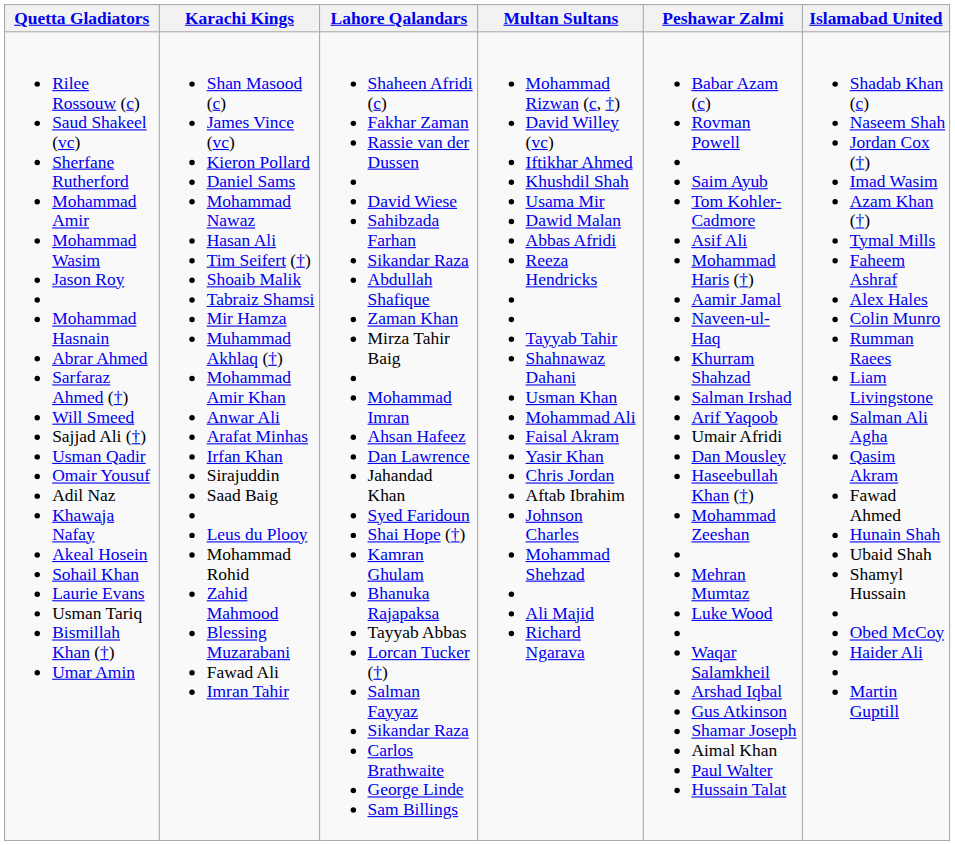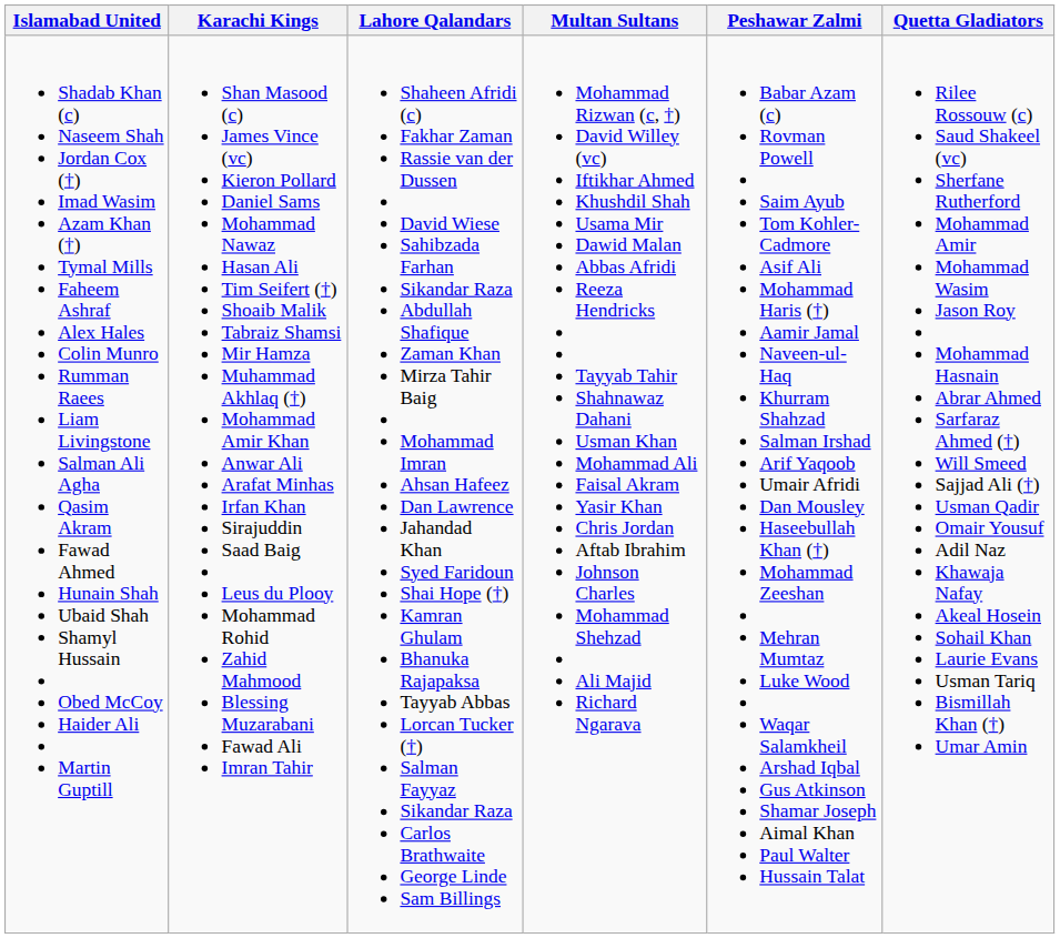columns swapped: Islamabad United <-> Quetta Gladiators
